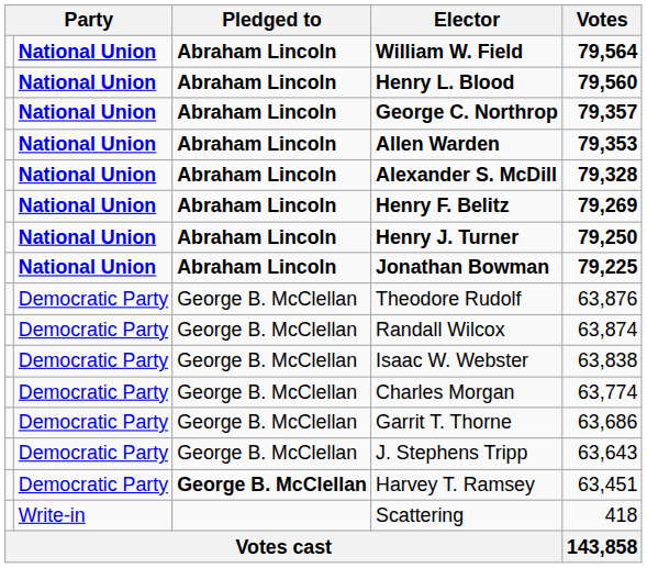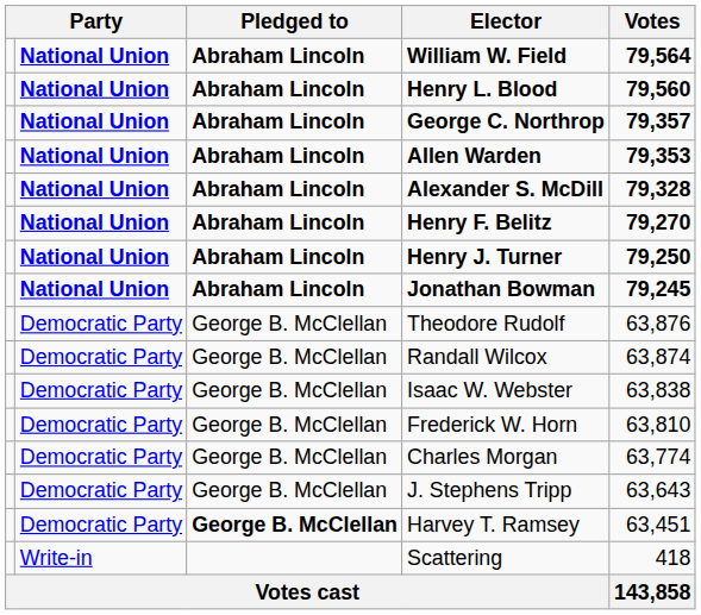Henry F. Belitz | Votes: 79,269 -> 79,270
Jonathan Bowman | Votes: 79,225 -> 79,245
+ row: Democratic Party | George B. McClellan | Frederick W. Horn | 63,810
- row: Democratic Party | George B. McClellan | Garrit T. Thorne | 63,686
